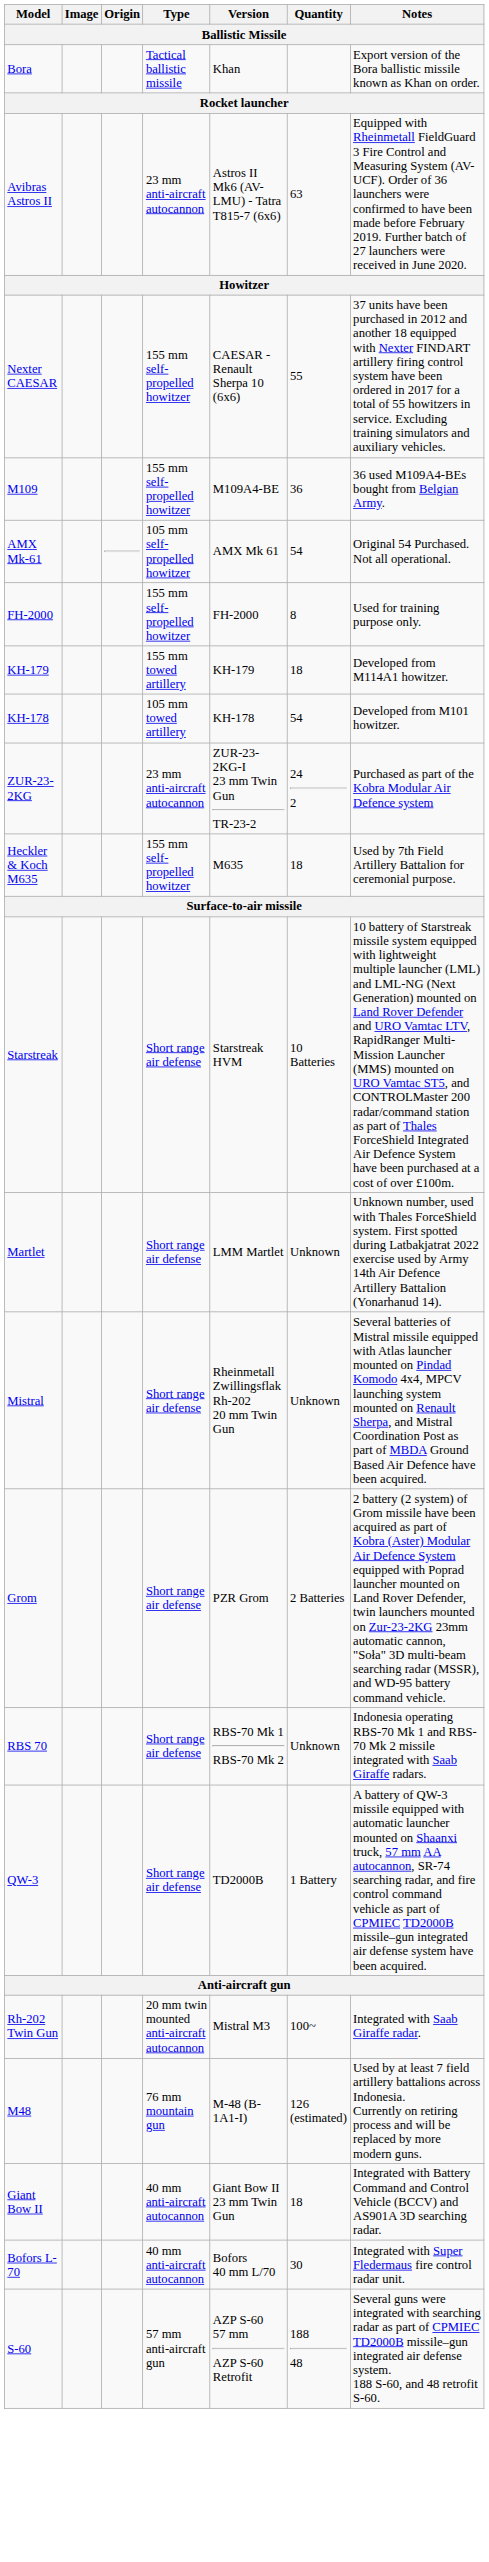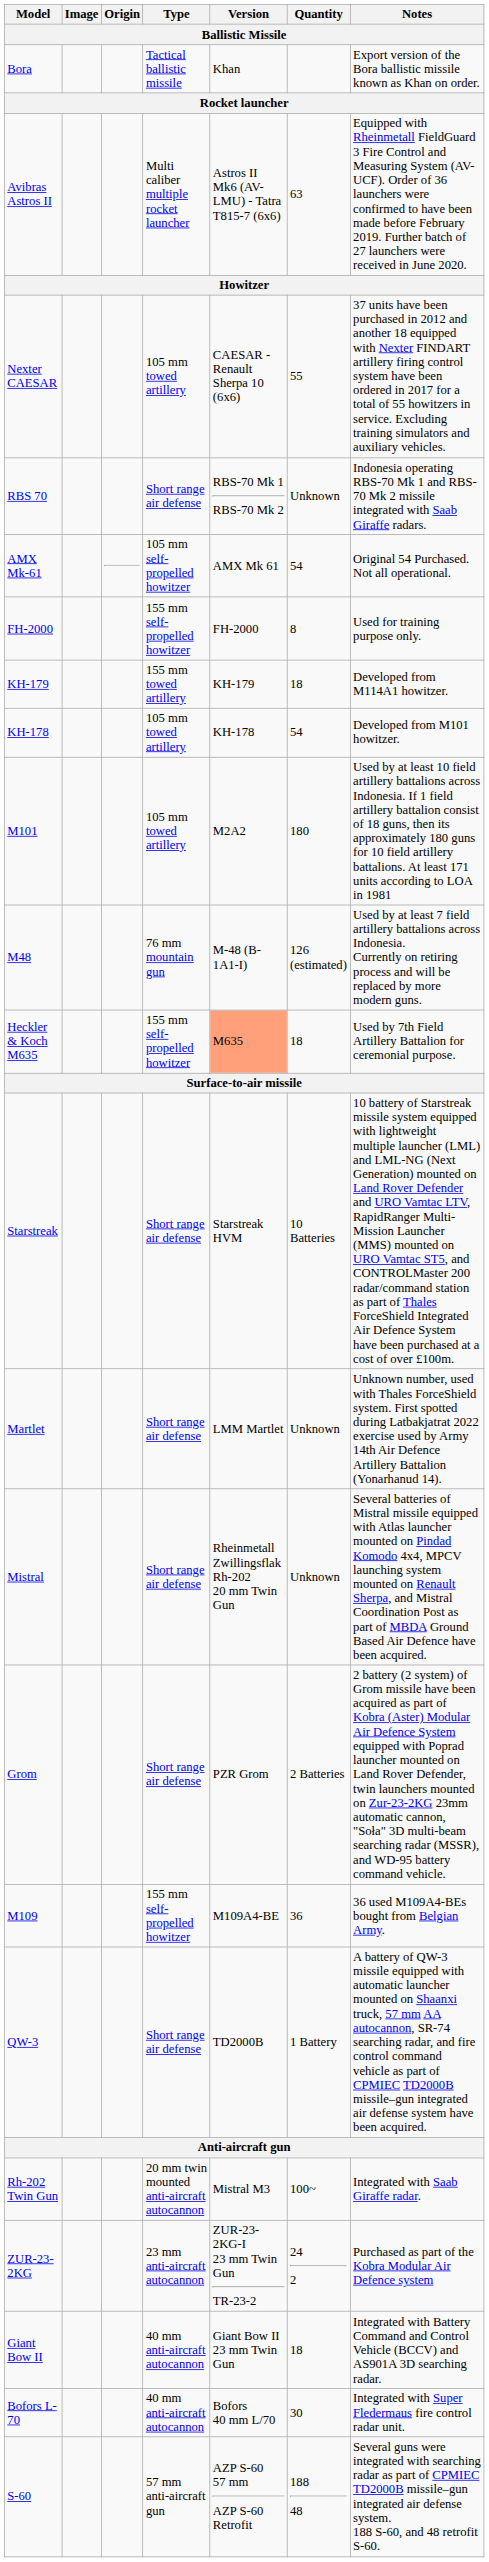Avibras Astros II | Type: 23 mm anti-aircraft autocannon -> Multi caliber multiple rocket launcher
Nexter CAESAR | Type: 155 mm self-propelled howitzer -> 105 mm towed artillery
rows swapped: M109 <-> RBS 70
+ row: M101 | 105 mm towed artillery | M2A2 | 180 | Used by at least 10 field artillery battalions across Indonesia. If 1 field artillery battalion consist of 18 guns, then its approximately 180 guns for 10 field artillery battalions. At least 171 units according to LOA in 1981
rows swapped: M48 <-> ZUR-23-2KG
Heckler & Koch M635 | Version: no background -> lightsalmon background
